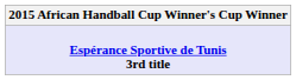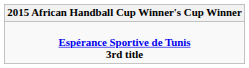row 2 | column 1: lavender background -> no background
